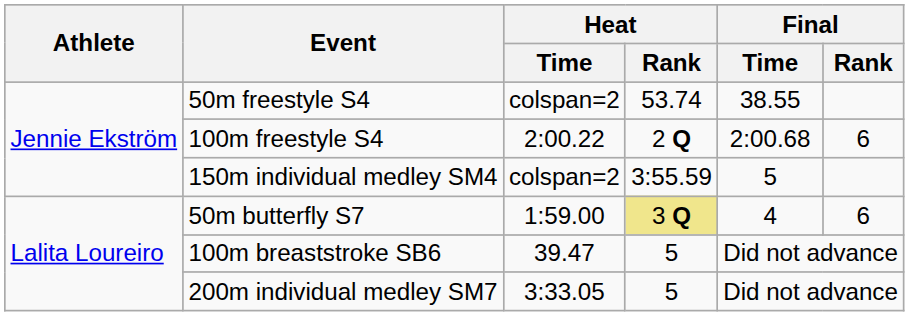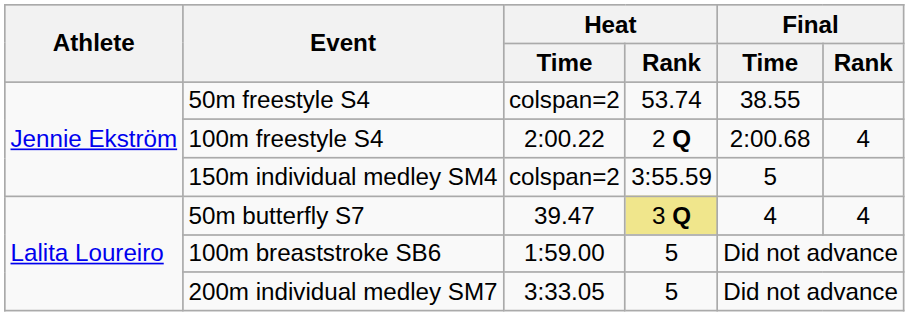100m freestyle S4 | Final / Rank: 6 -> 4
50m butterfly S7 | Heat / Time: 1:59.00 -> 39.47
50m butterfly S7 | Final / Rank: 6 -> 4
100m breaststroke SB6 | Heat / Time: 39.47 -> 1:59.00
